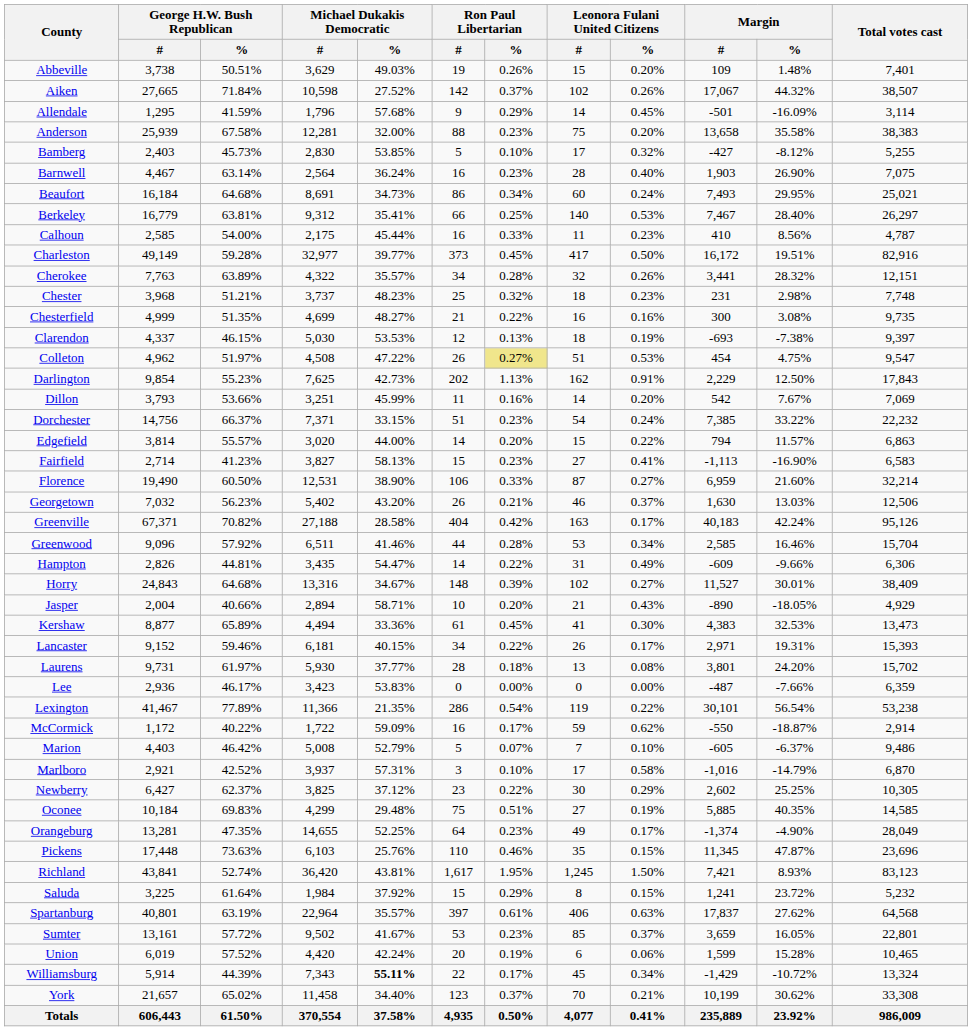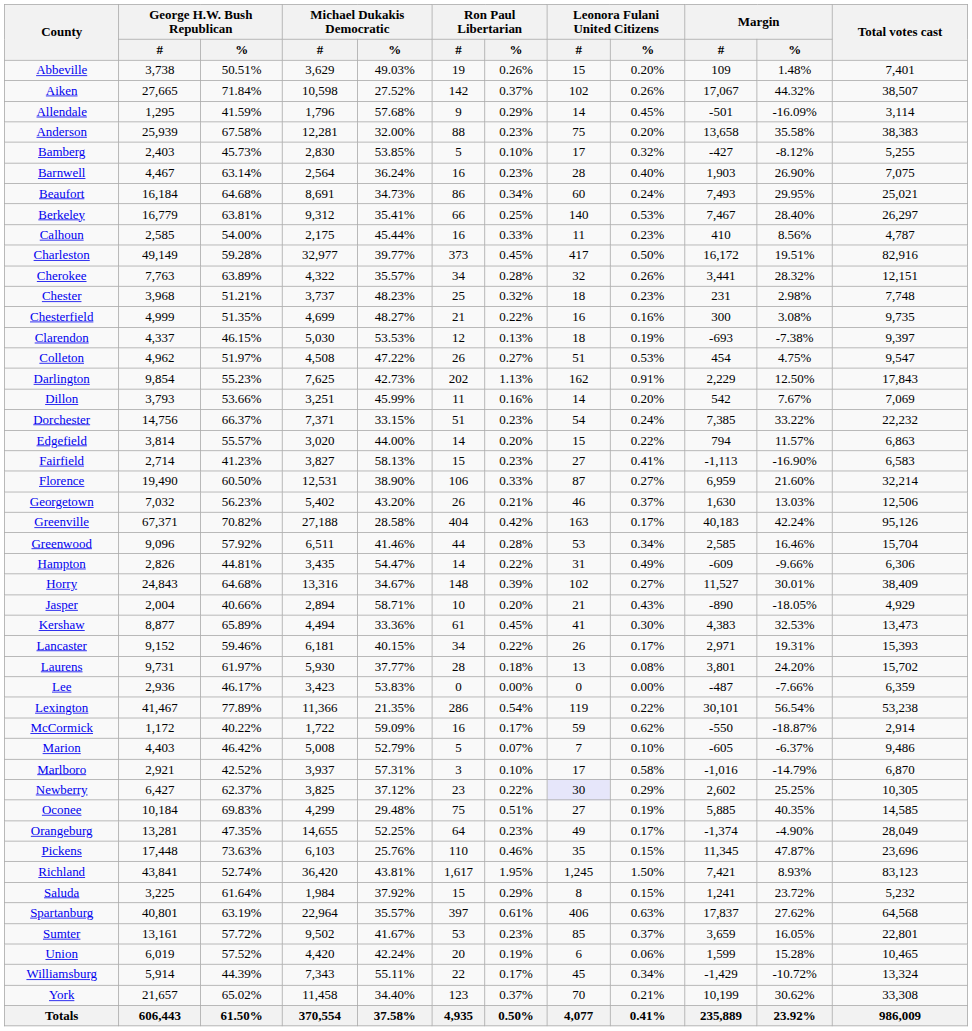Colleton | Ron Paul Libertarian / %: khaki background -> no background
Newberry | Leonora Fulani United Citizens / #: no background -> lavender background
Williamsburg | Michael Dukakis Democratic / %: bold -> normal
